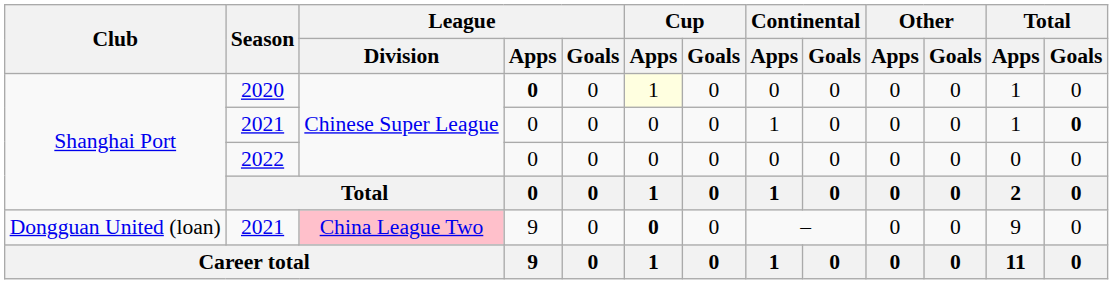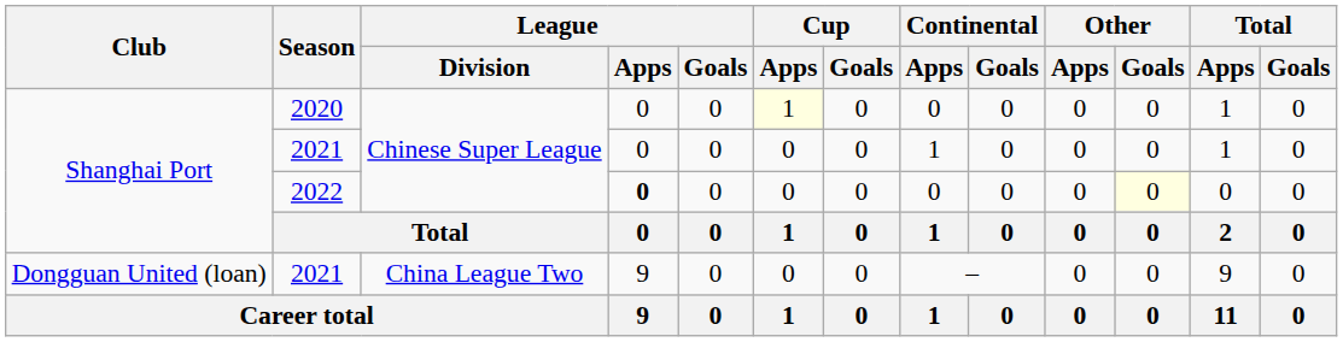2020 | League / Apps: bold -> normal
Shanghai Port / 2021 | Total / Goals: bold -> normal
2022 | League / Apps: normal -> bold
2022 | Other / Goals: no background -> lightyellow background
Dongguan United (loan) / 2021 | League / Division: pink background -> no background
Dongguan United (loan) / 2021 | Cup / Apps: bold -> normal
